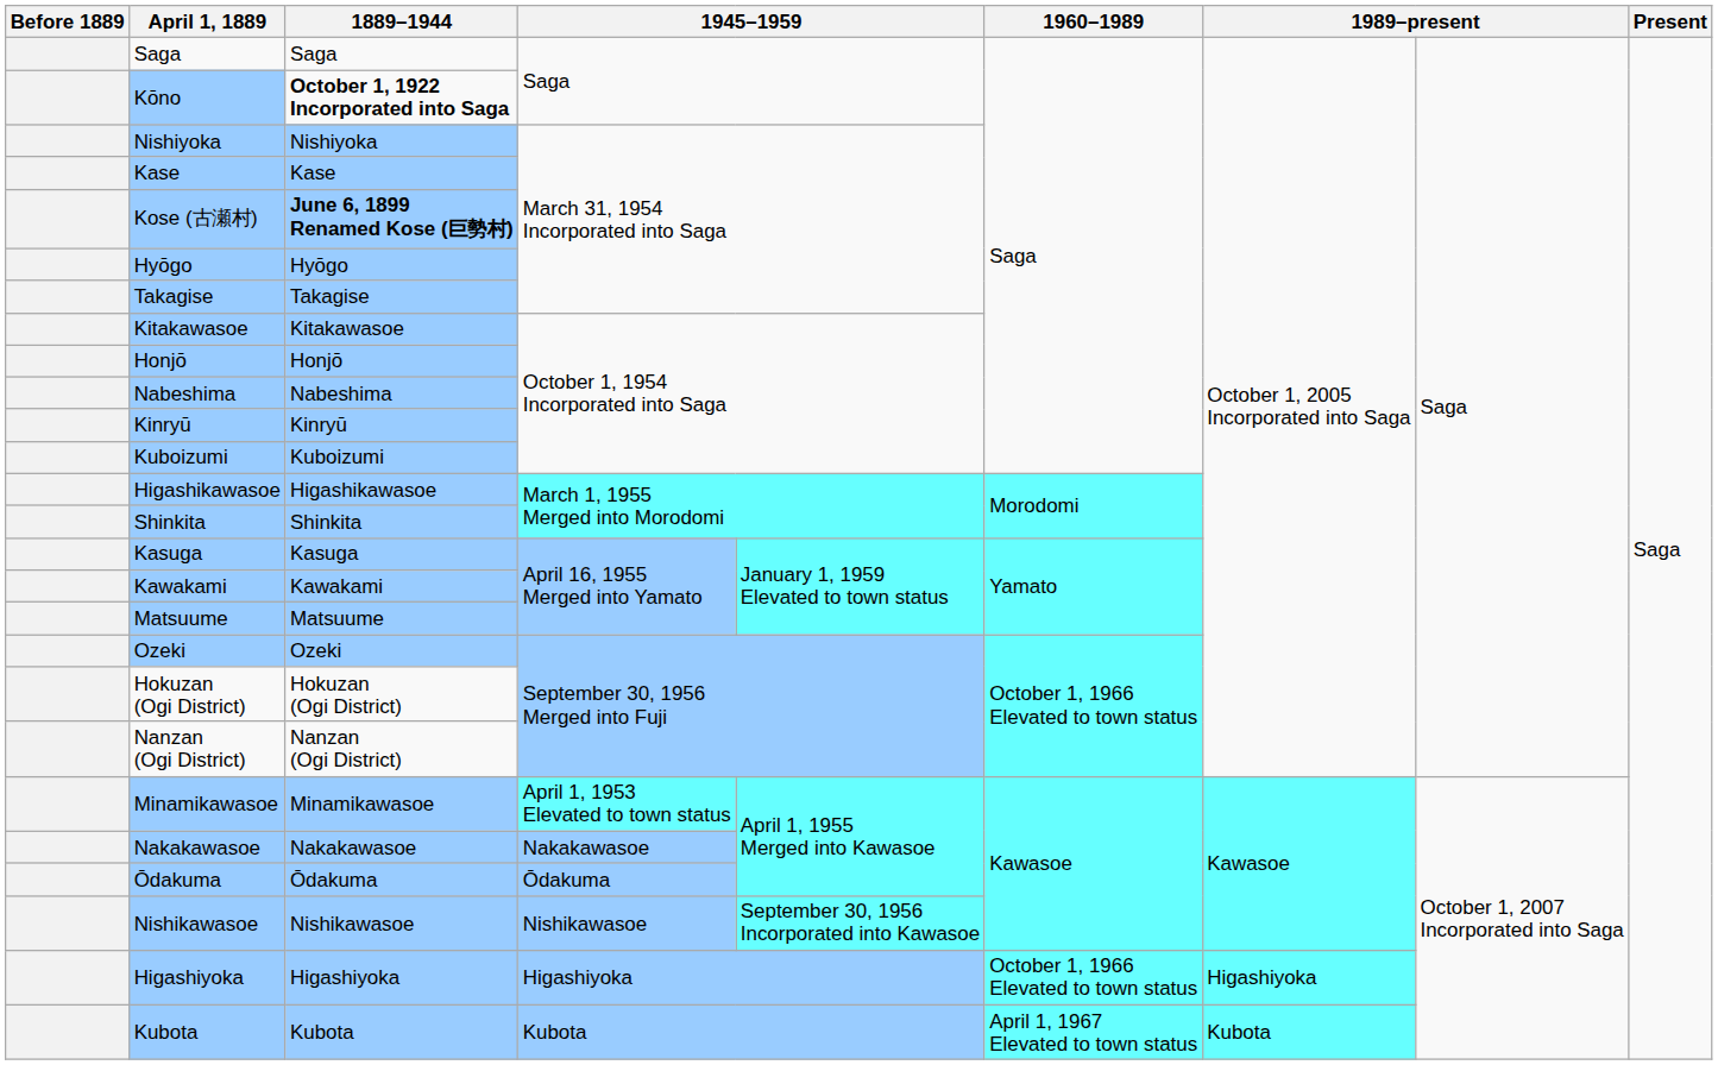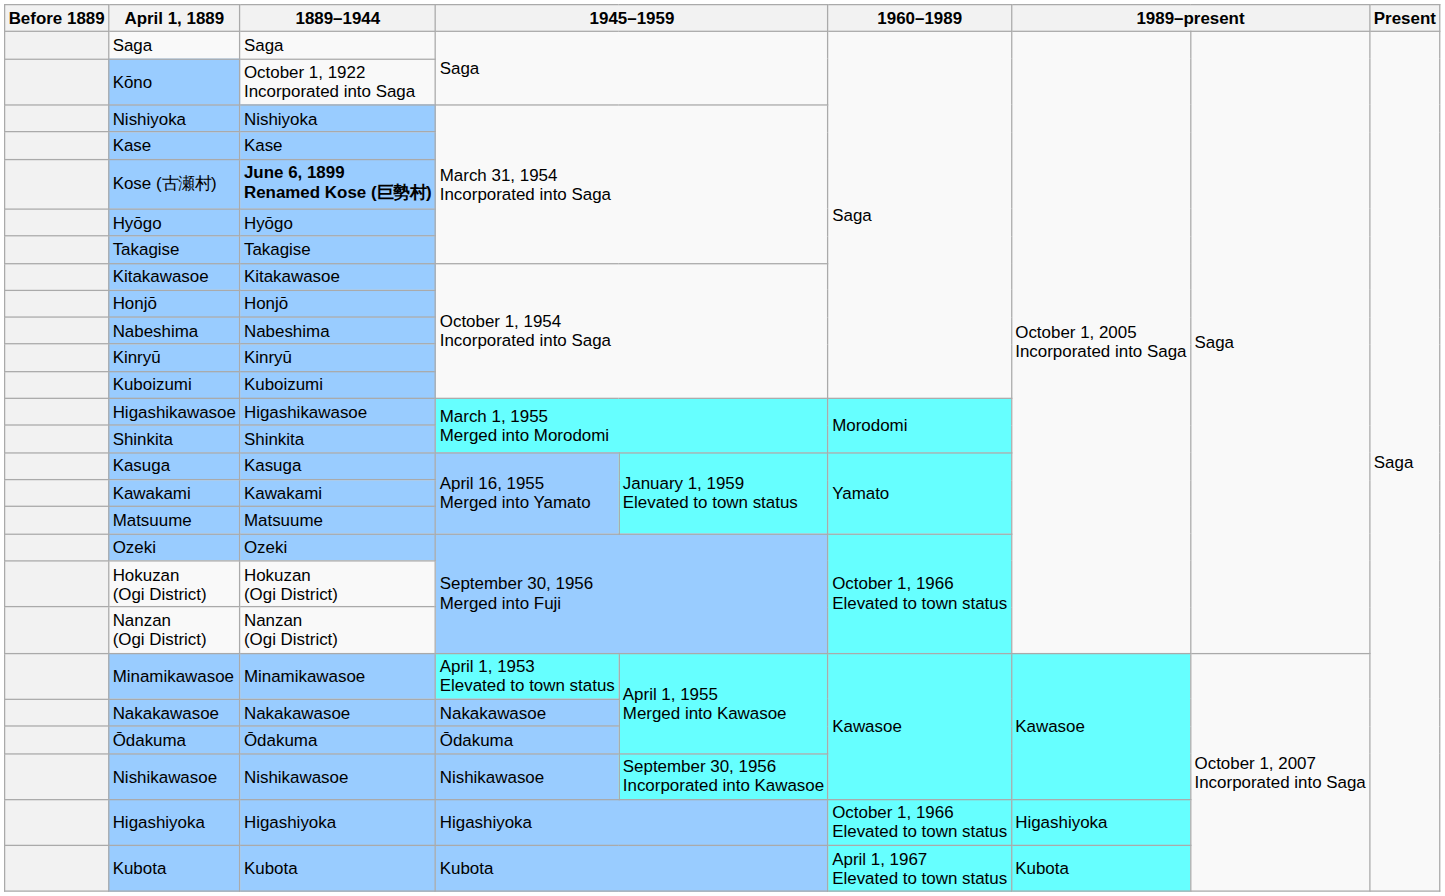Kōno | 1889–1944: bold -> normal
